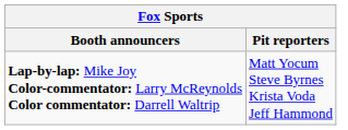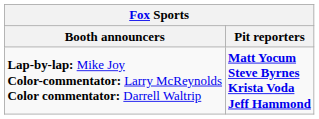row 3 | Pit reporters: normal -> bold
